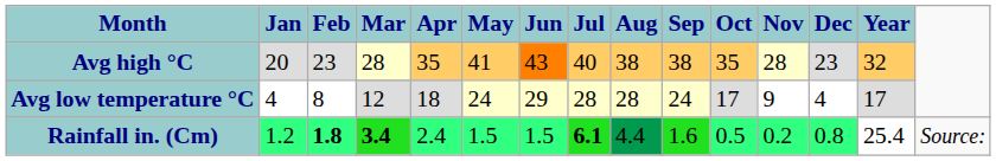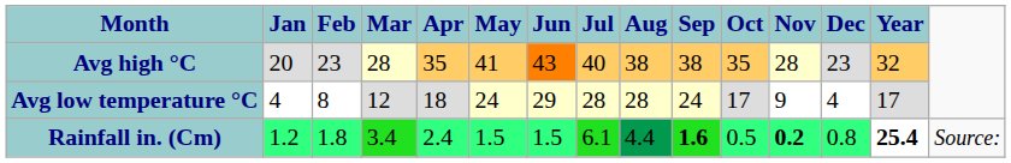Rainfall in. (Cm) | Feb: bold -> normal
Rainfall in. (Cm) | Mar: bold -> normal
Rainfall in. (Cm) | Jul: bold -> normal
Rainfall in. (Cm) | Sep: normal -> bold
Rainfall in. (Cm) | Nov: normal -> bold
Rainfall in. (Cm) | Year: normal -> bold
